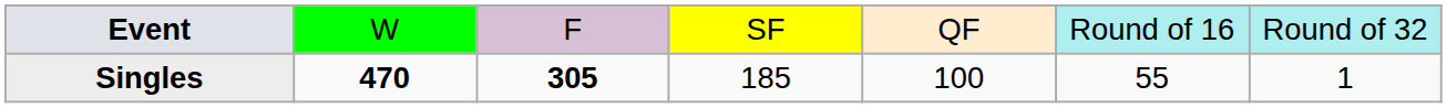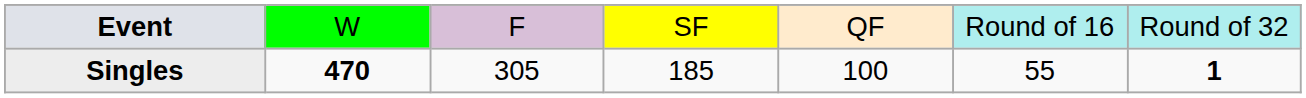Singles | column 3: bold -> normal
Singles | column 7: normal -> bold
